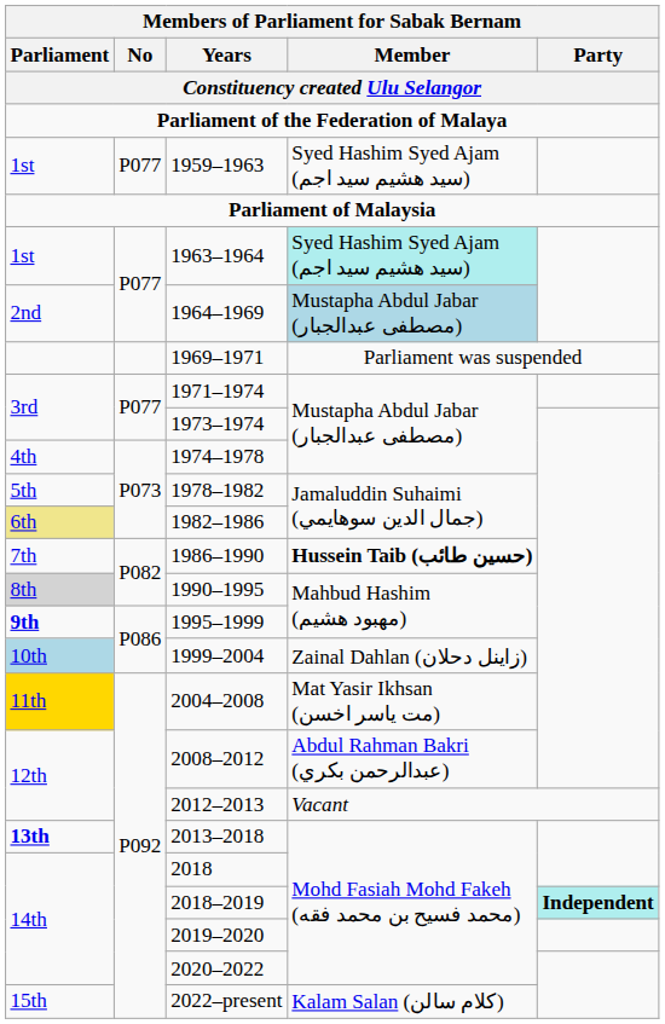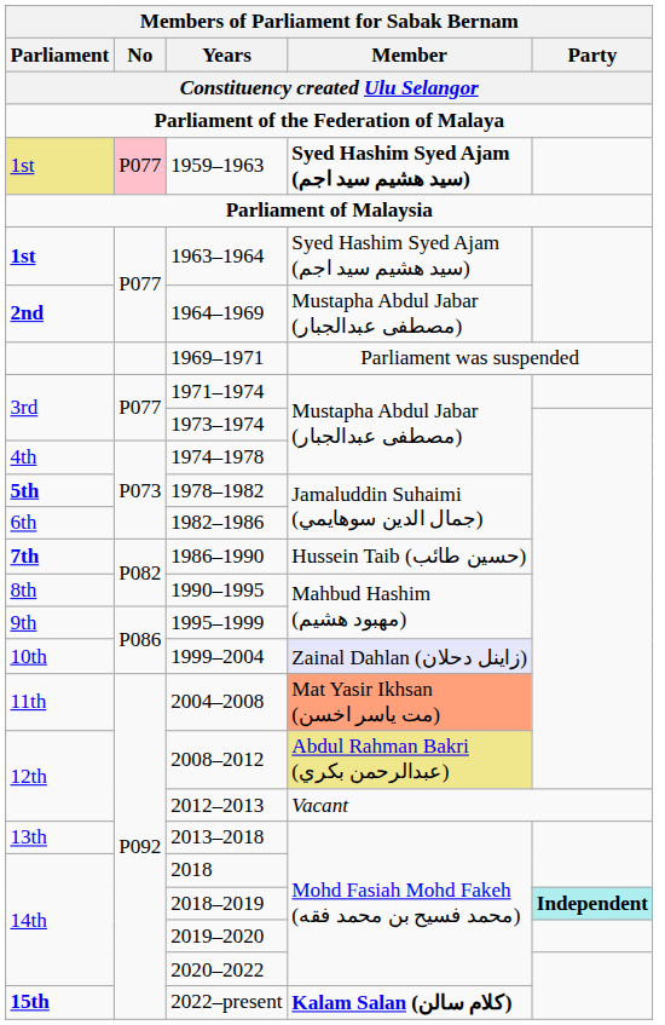1959–1963 | Parliament: no background -> khaki background
1959–1963 | No: no background -> pink background
1959–1963 | Member: normal -> bold
1963–1964 | Parliament: normal -> bold
1963–1964 | Member: paleturquoise background -> no background
1964–1969 | Parliament: normal -> bold
1964–1969 | Member: lightblue background -> no background
1978–1982 | Parliament: normal -> bold
1982–1986 | Parliament: khaki background -> no background
1986–1990 | Parliament: normal -> bold
1986–1990 | Member: bold -> normal
1990–1995 | Parliament: lightgrey background -> no background
1995–1999 | Parliament: bold -> normal
1999–2004 | Parliament: lightblue background -> no background
1999–2004 | Member: no background -> lavender background
2004–2008 | Parliament: gold background -> no background
2004–2008 | Member: no background -> lightsalmon background
2008–2012 | Member: no background -> khaki background
2013–2018 | Parliament: bold -> normal
2022–present | Parliament: normal -> bold
2022–present | Member: normal -> bold
